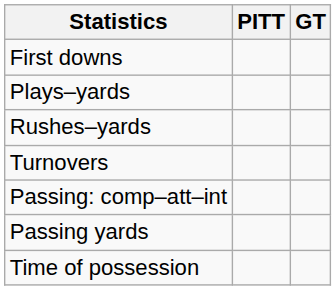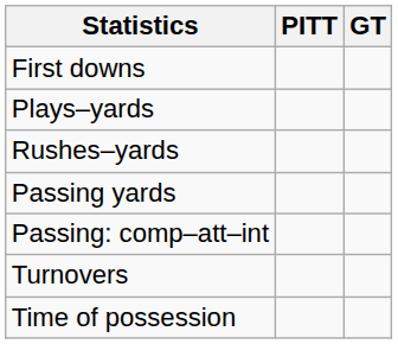rows swapped: Passing yards <-> Turnovers
